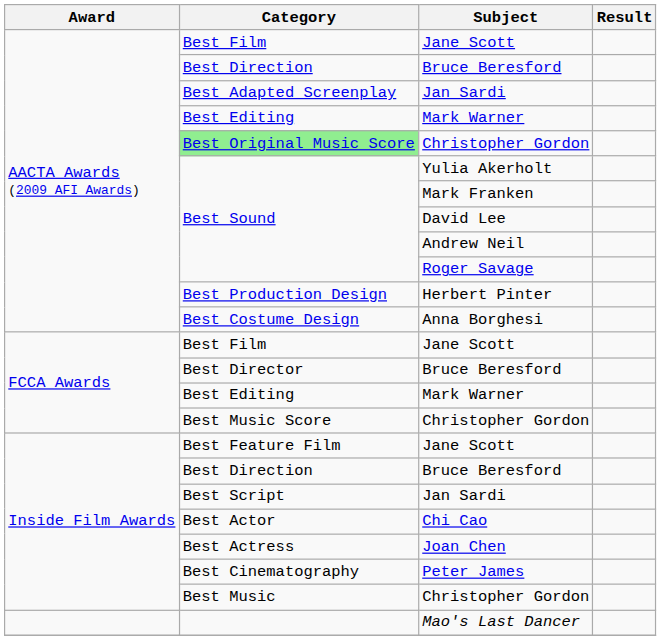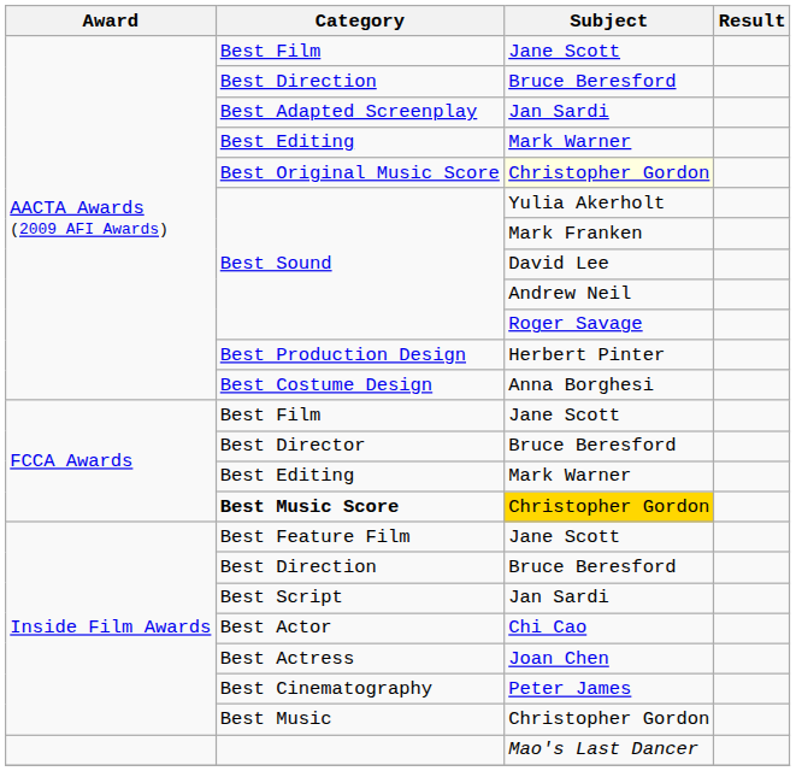Best Original Music Score | Category: lightgreen background -> no background
Best Original Music Score | Subject: no background -> lightyellow background
Best Music Score | Category: normal -> bold
Best Music Score | Subject: no background -> gold background
